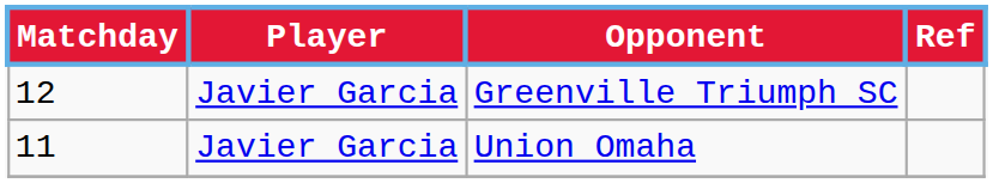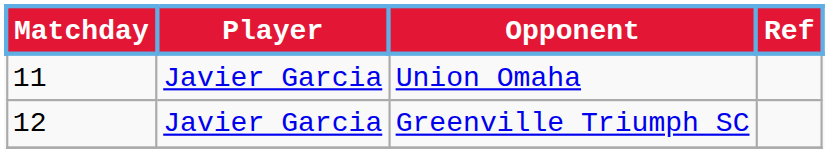rows swapped: Union Omaha <-> Greenville Triumph SC
